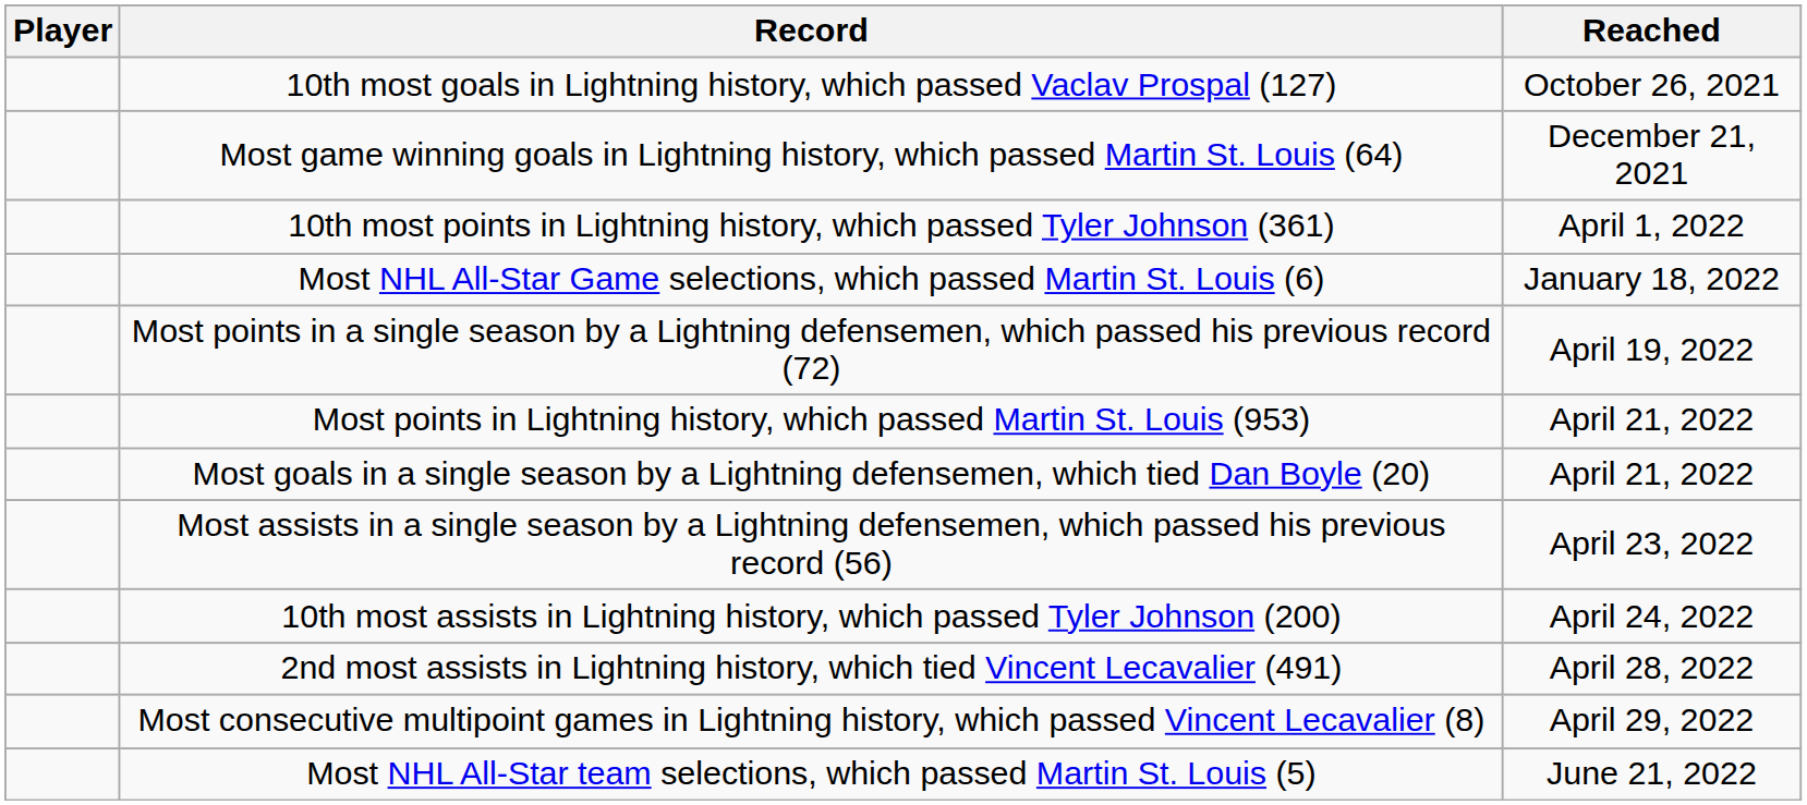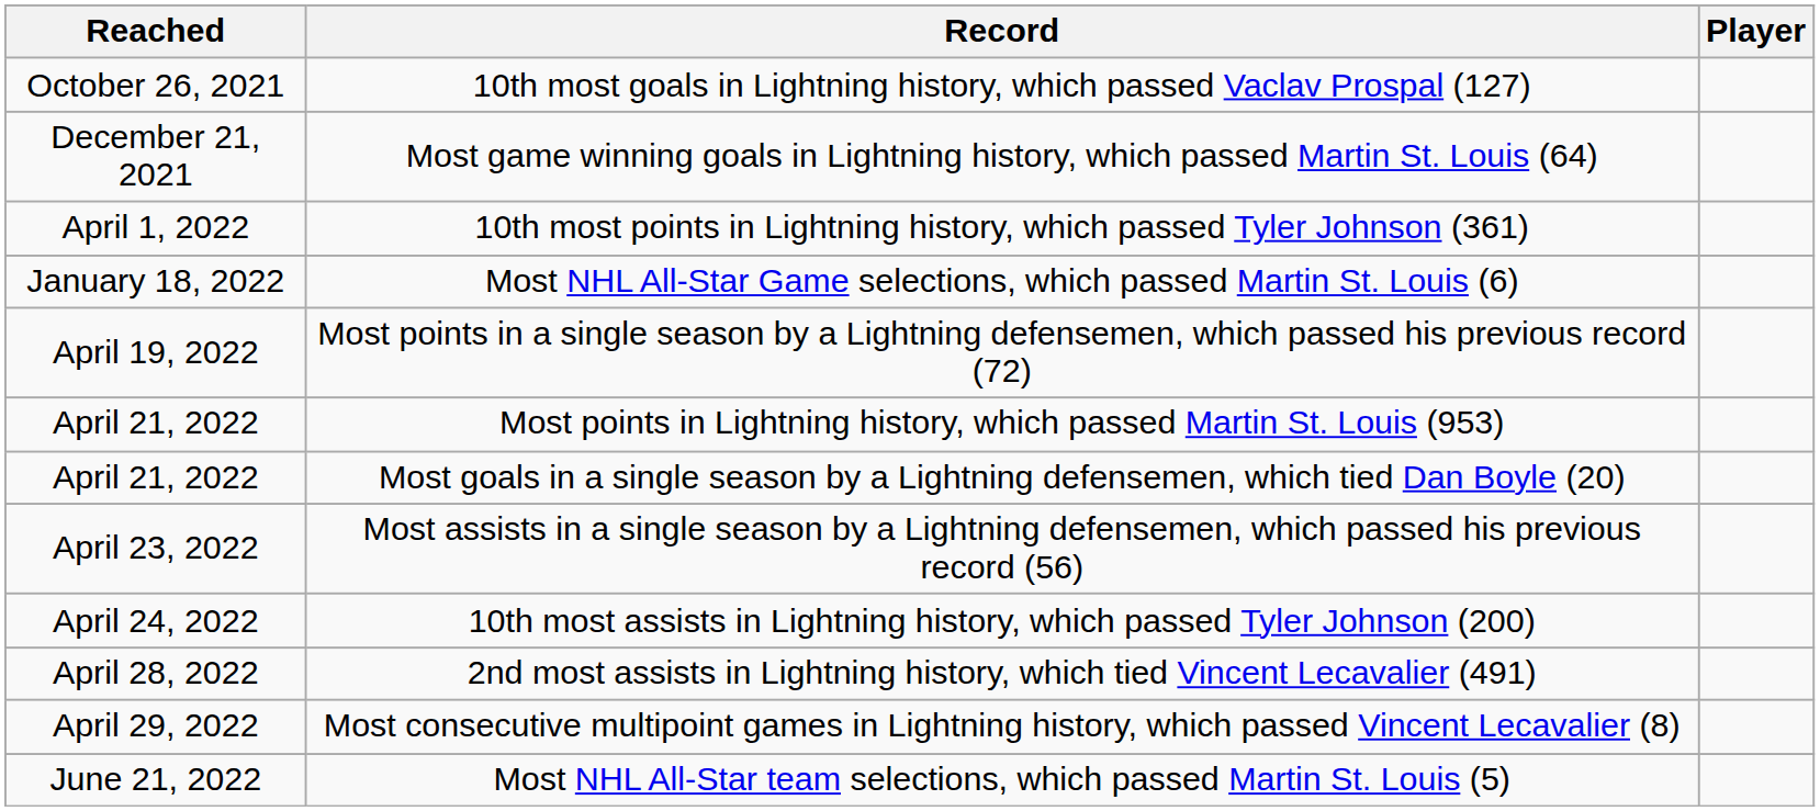columns swapped: Player <-> Reached
